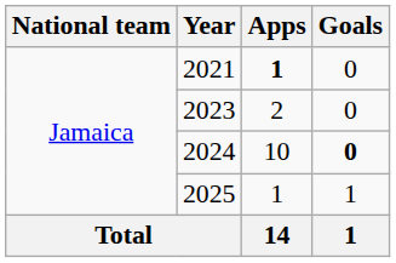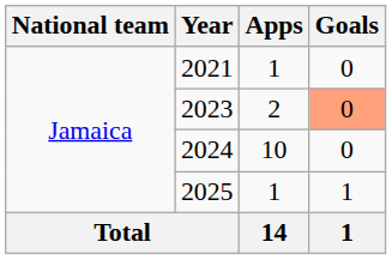2021 | Apps: bold -> normal
2023 | Goals: no background -> lightsalmon background
2024 | Goals: bold -> normal
